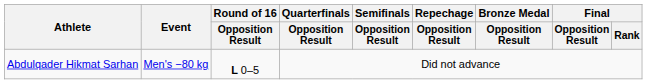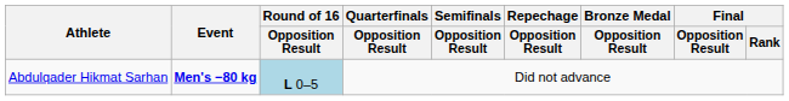Abdulqader Hikmat Sarhan | Event: normal -> bold
Abdulqader Hikmat Sarhan | Round of 16 / Opposition Result: no background -> lightblue background
